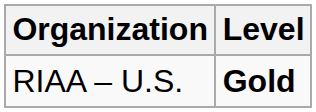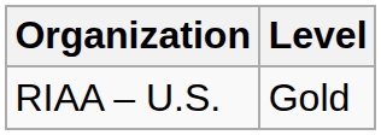RIAA – U.S. | Level: bold -> normal
